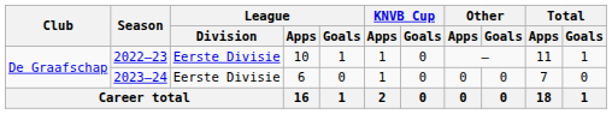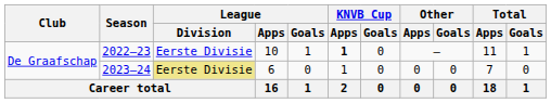2022–23 | KNVB Cup / Apps: normal -> bold
2023–24 | League / Division: no background -> khaki background
